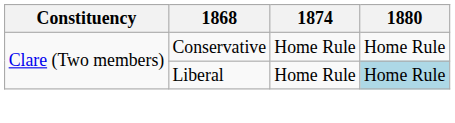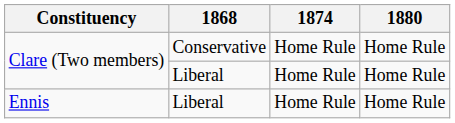Clare (Two members) / Liberal | 1880: lightblue background -> no background
+ row: Ennis | Liberal | Home Rule | Home Rule
